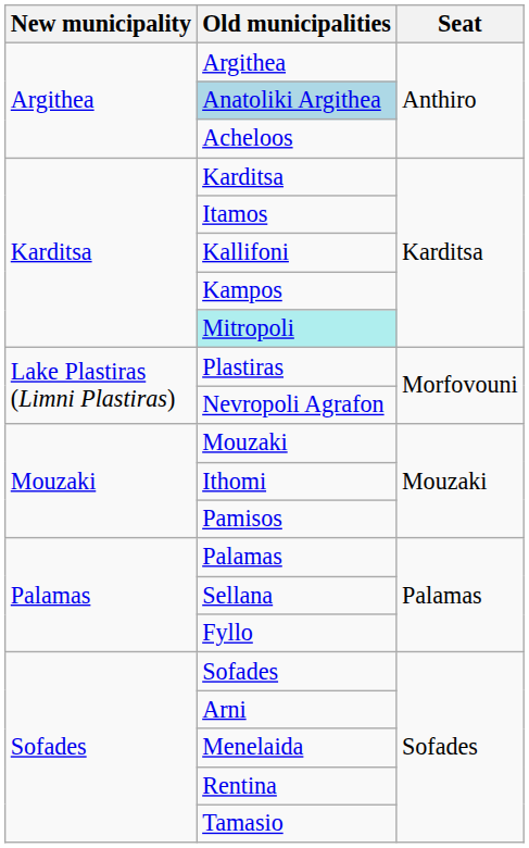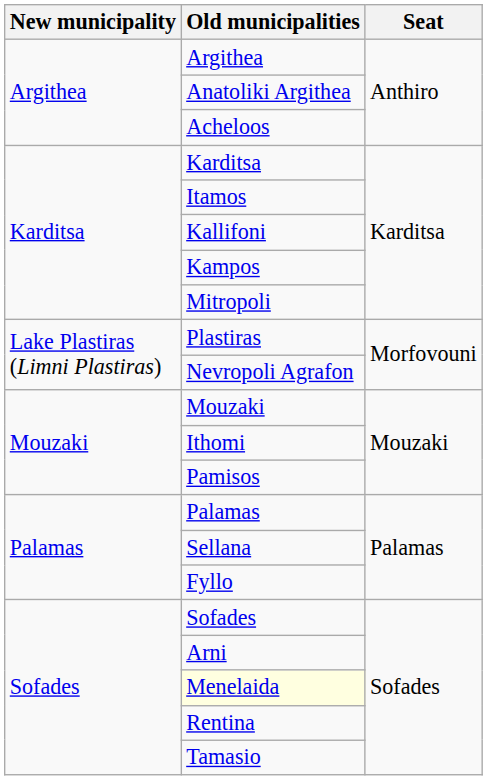Anatoliki Argithea | Old municipalities: lightblue background -> no background
Mitropoli | Old municipalities: paleturquoise background -> no background
Menelaida | Old municipalities: no background -> lightyellow background
